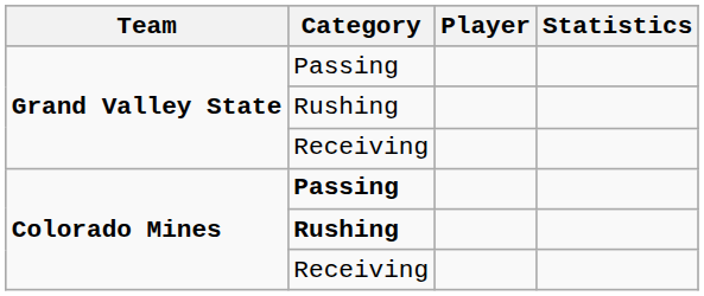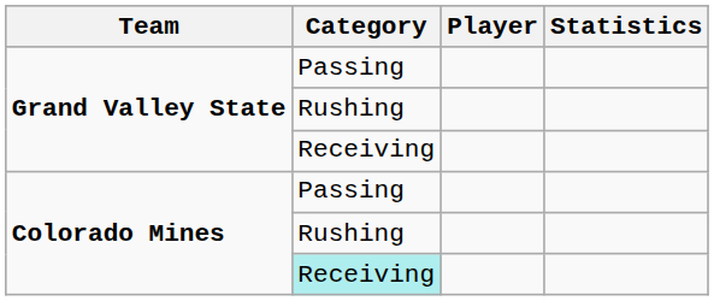Colorado Mines / Passing | Category: bold -> normal
Colorado Mines / Rushing | Category: bold -> normal
Colorado Mines / Receiving | Category: no background -> paleturquoise background
